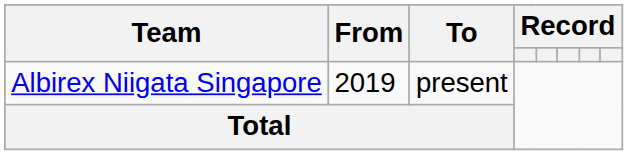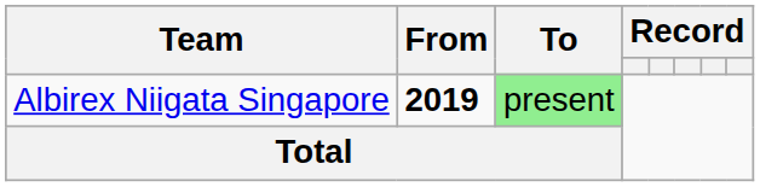Albirex Niigata Singapore | From: normal -> bold
Albirex Niigata Singapore | To: no background -> lightgreen background
